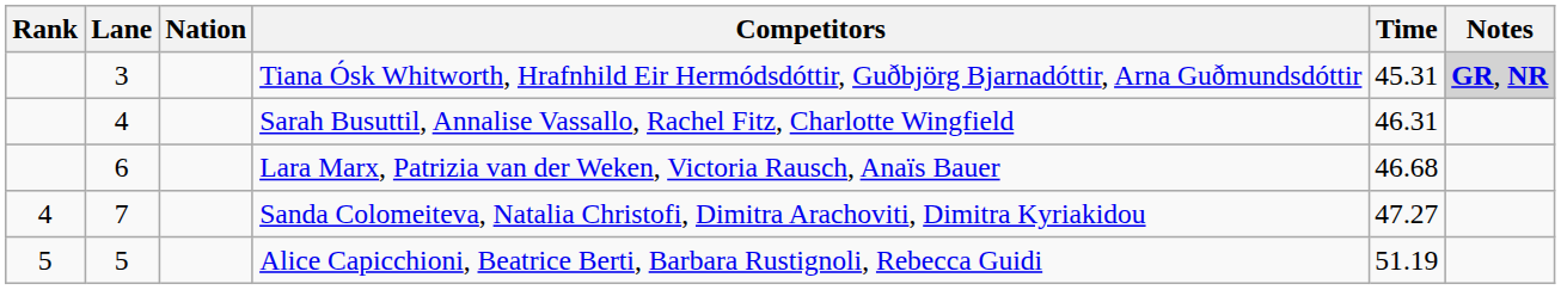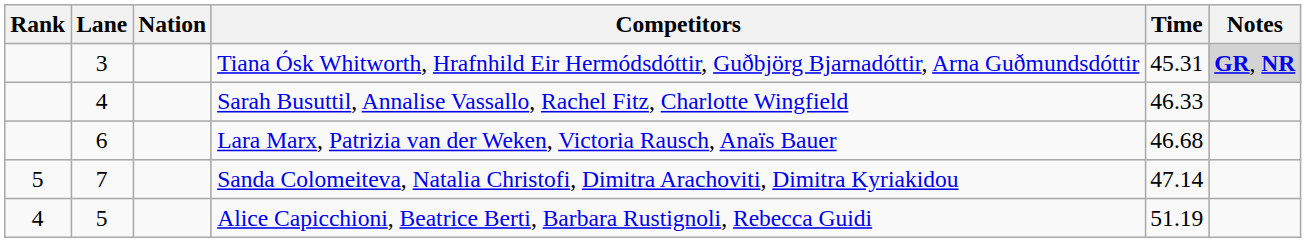row 3 | Time: 46.31 -> 46.33
row 5 | Rank: 4 -> 5
row 5 | Time: 47.27 -> 47.14
row 6 | Rank: 5 -> 4
